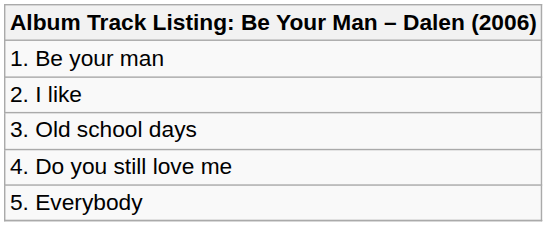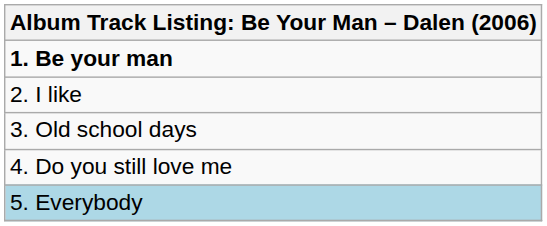row 2 | column 1: normal -> bold
row 6 | column 1: no background -> lightblue background
